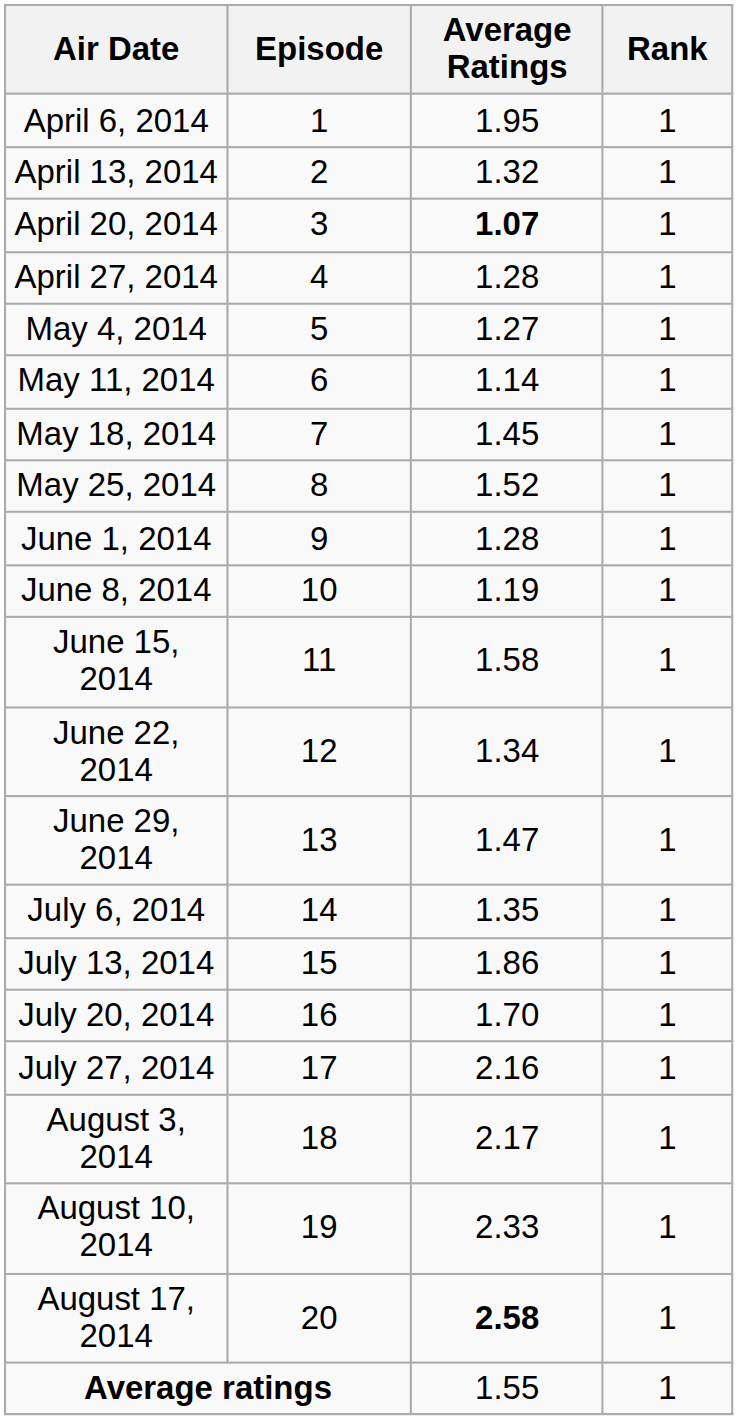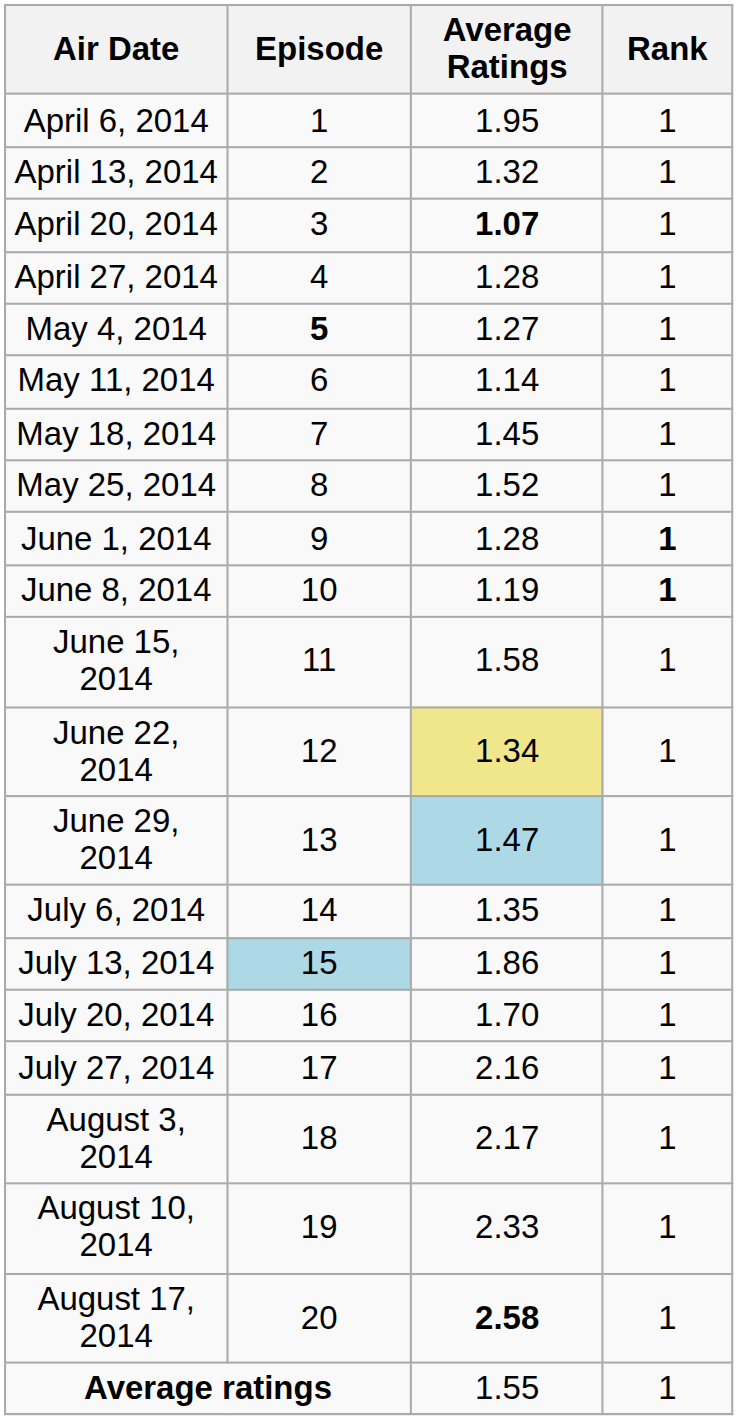May 4, 2014 | Episode: normal -> bold
June 1, 2014 | Rank: normal -> bold
June 8, 2014 | Rank: normal -> bold
June 22, 2014 | Average Ratings: no background -> khaki background
June 29, 2014 | Average Ratings: no background -> lightblue background
July 13, 2014 | Episode: no background -> lightblue background
